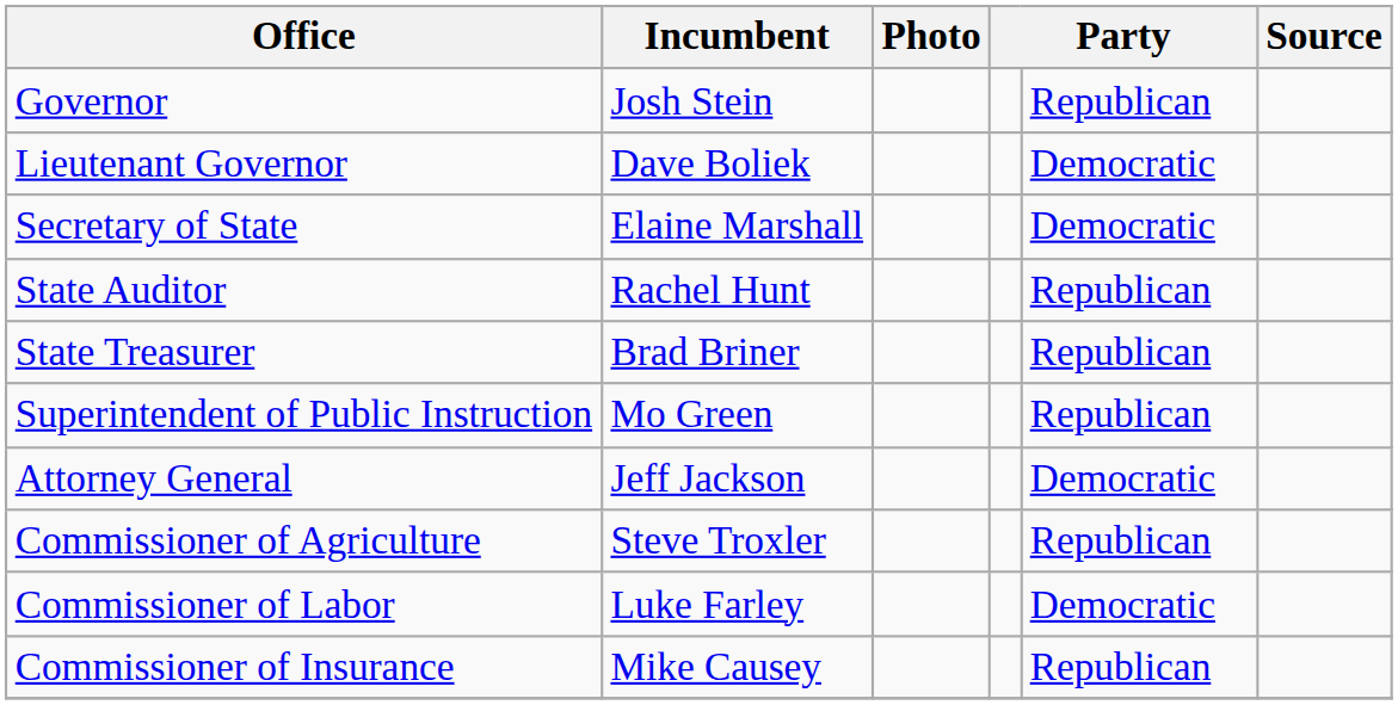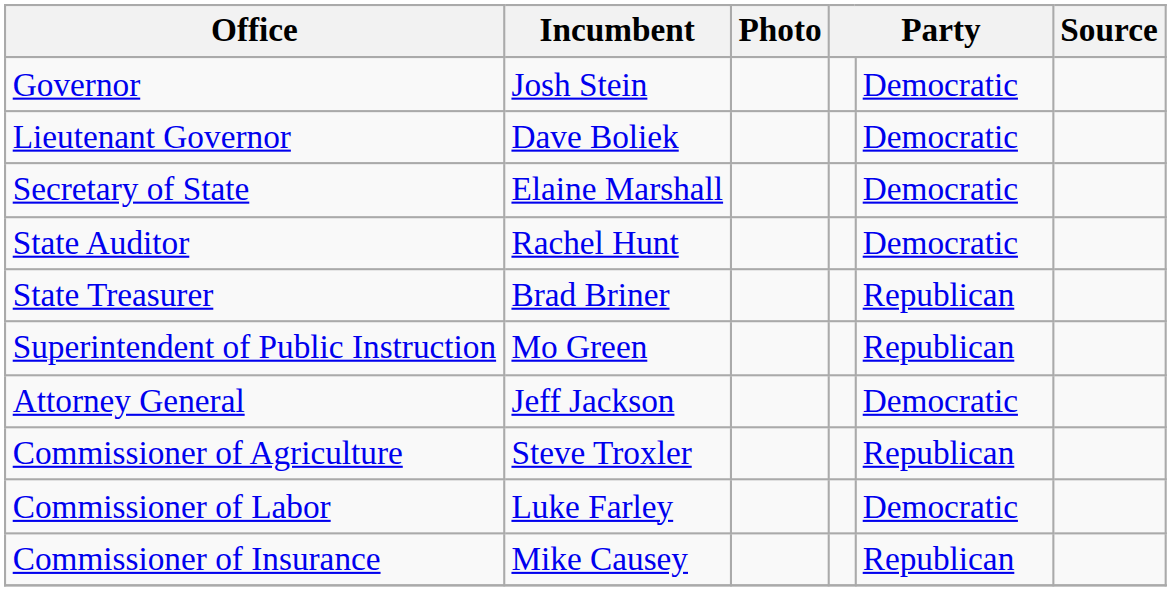Governor | column 5: Republican -> Democratic
State Auditor | column 5: Republican -> Democratic
